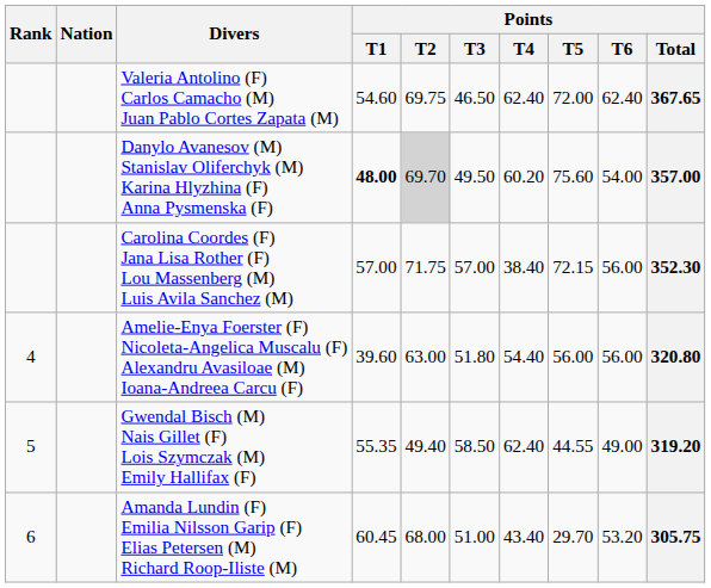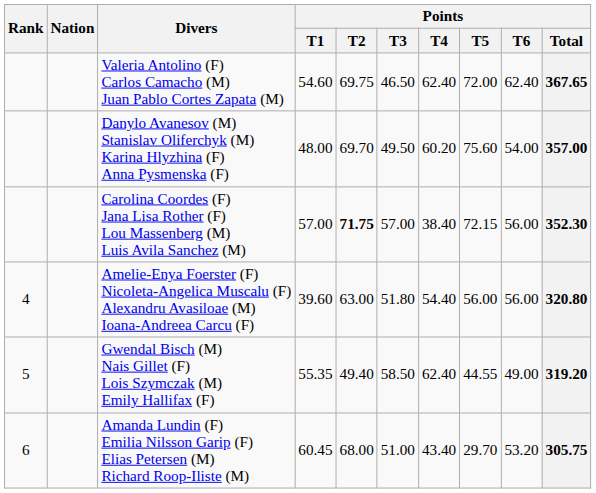row 4 | Points / T1: bold -> normal
row 4 | Points / T2: lightgrey background -> no background
row 5 | Points / T2: normal -> bold
